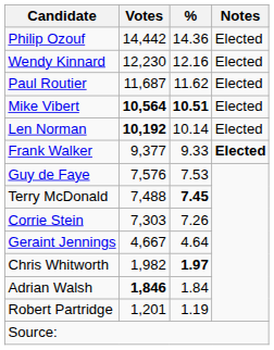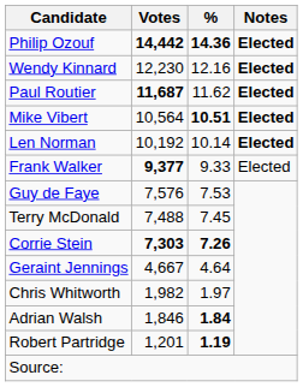Philip Ozouf | Votes: normal -> bold
Philip Ozouf | %: normal -> bold
Philip Ozouf | Notes: normal -> bold
Wendy Kinnard | Notes: normal -> bold
Paul Routier | Votes: normal -> bold
Paul Routier | Notes: normal -> bold
Mike Vibert | Votes: bold -> normal
Mike Vibert | Notes: normal -> bold
Len Norman | Votes: bold -> normal
Len Norman | Notes: normal -> bold
Frank Walker | Votes: normal -> bold
Frank Walker | Notes: bold -> normal
Terry McDonald | %: bold -> normal
Corrie Stein | Votes: normal -> bold
Corrie Stein | %: normal -> bold
Chris Whitworth | %: bold -> normal
Adrian Walsh | Votes: bold -> normal
Adrian Walsh | %: normal -> bold
Robert Partridge | %: normal -> bold
